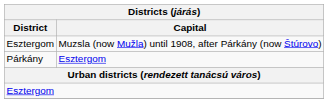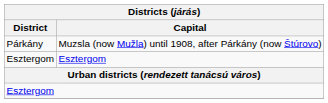row 3 | District: Esztergom -> Párkány
row 4 | District: Párkány -> Esztergom
